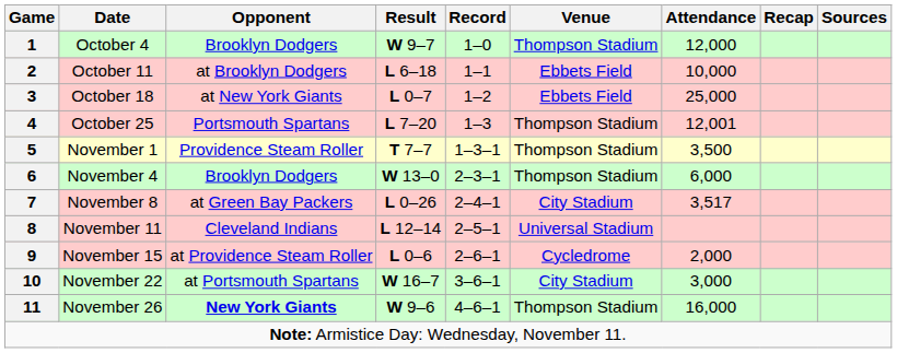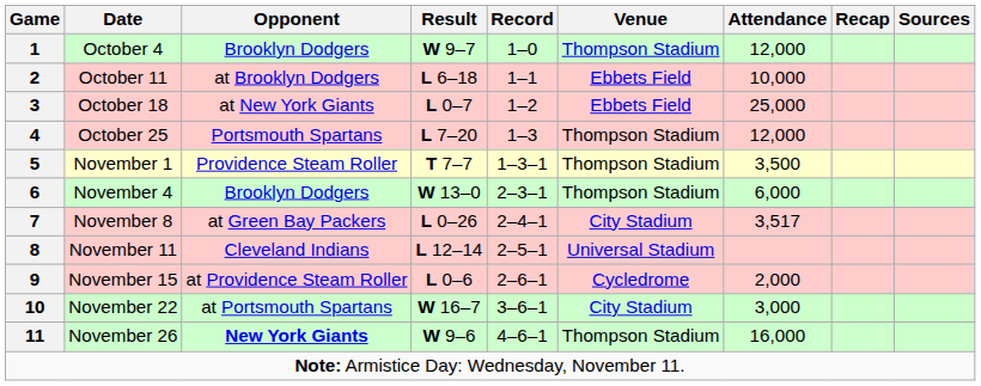4 | Attendance: 12,001 -> 12,000
